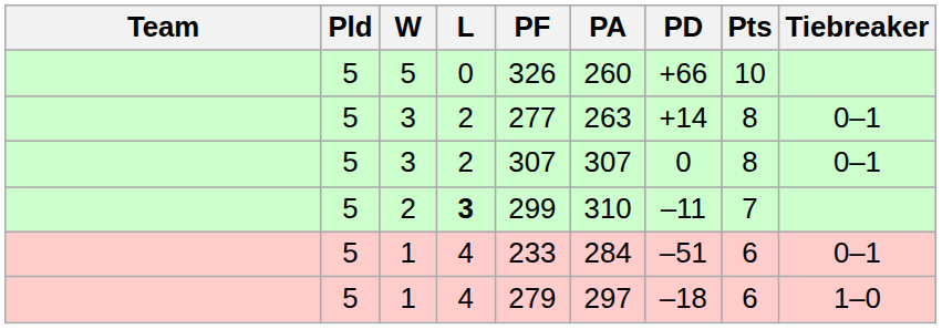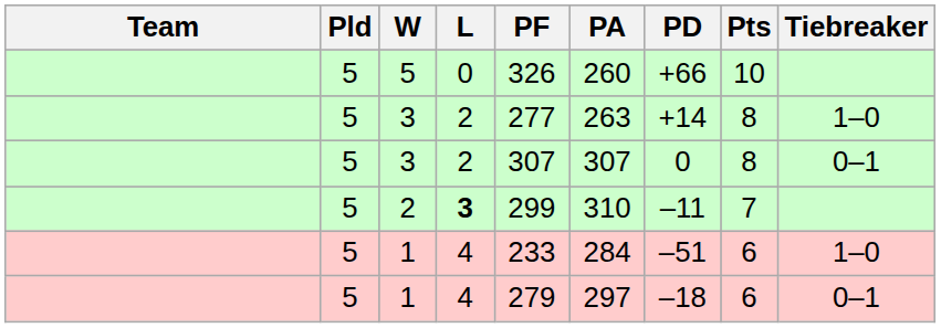row 3 | Tiebreaker: 0–1 -> 1–0
row 6 | Tiebreaker: 0–1 -> 1–0
row 7 | Tiebreaker: 1–0 -> 0–1
